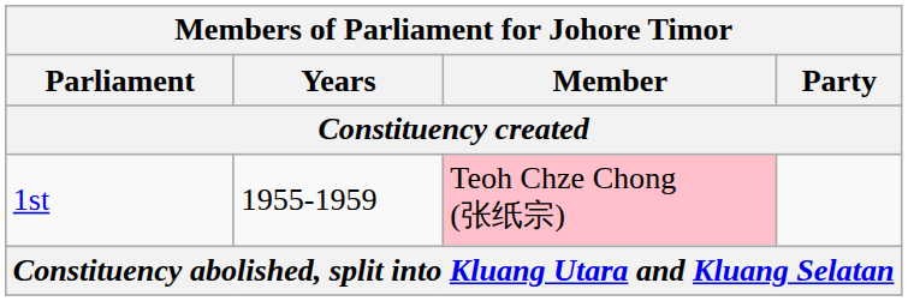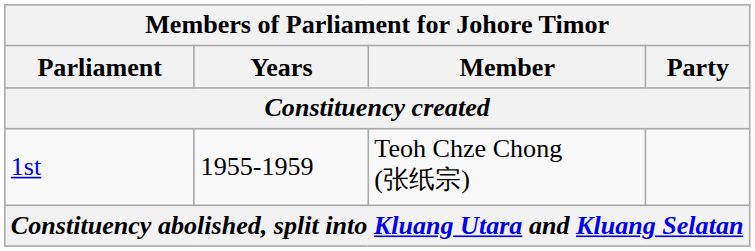1st | Member: pink background -> no background
